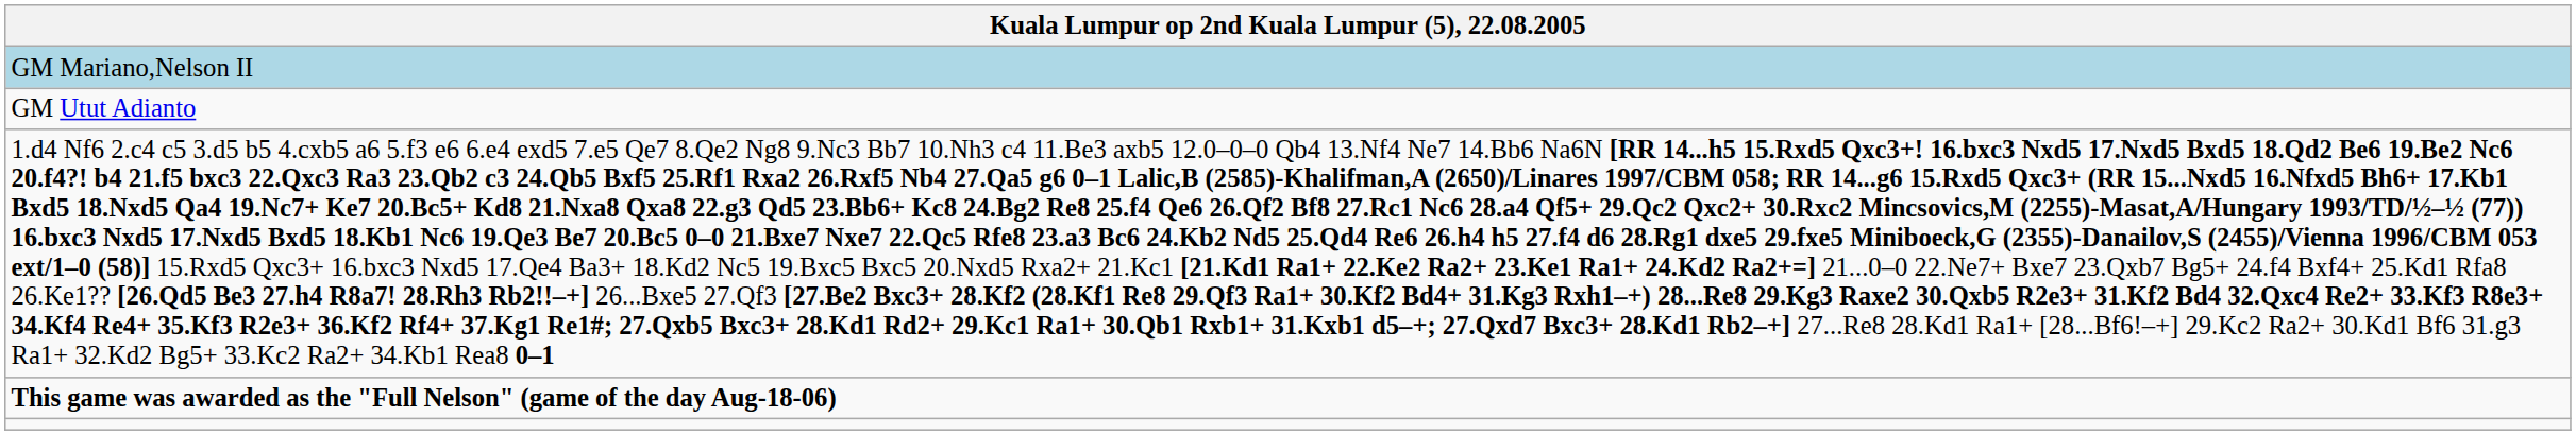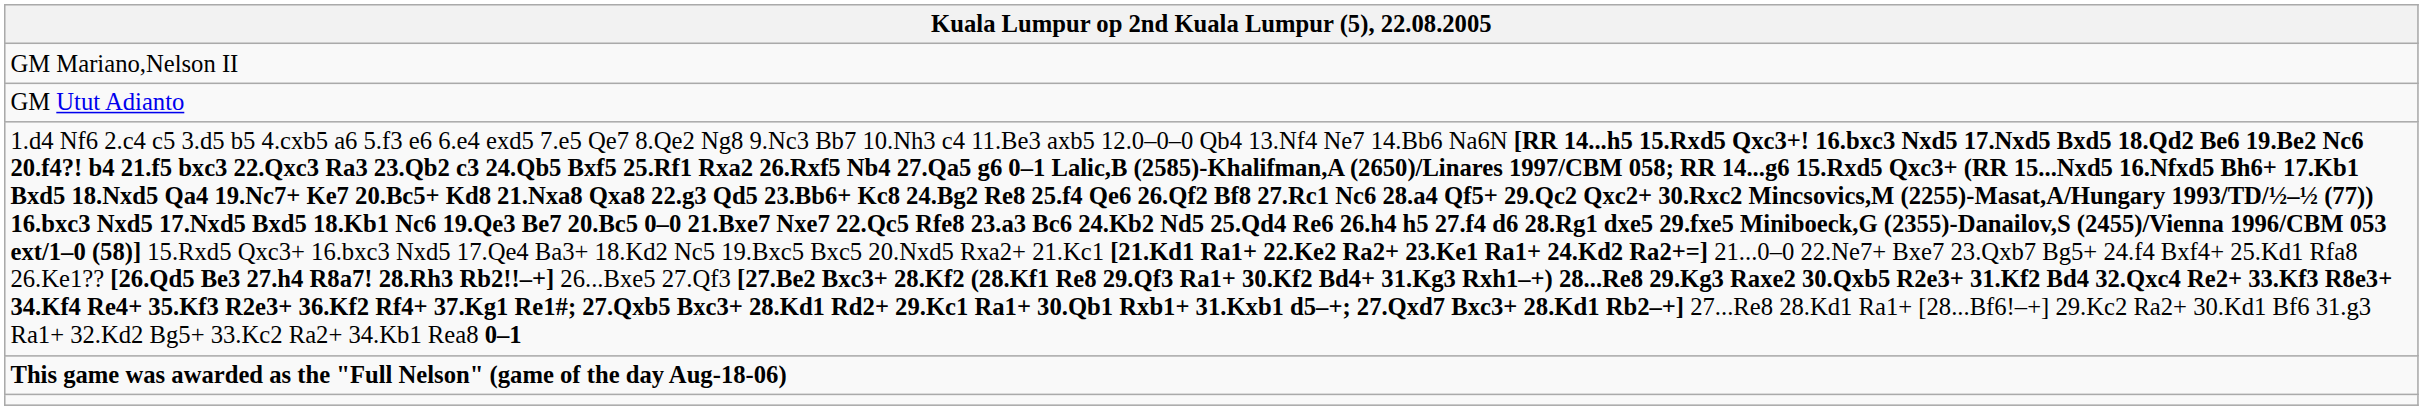row 2 | column 1: lightblue background -> no background
